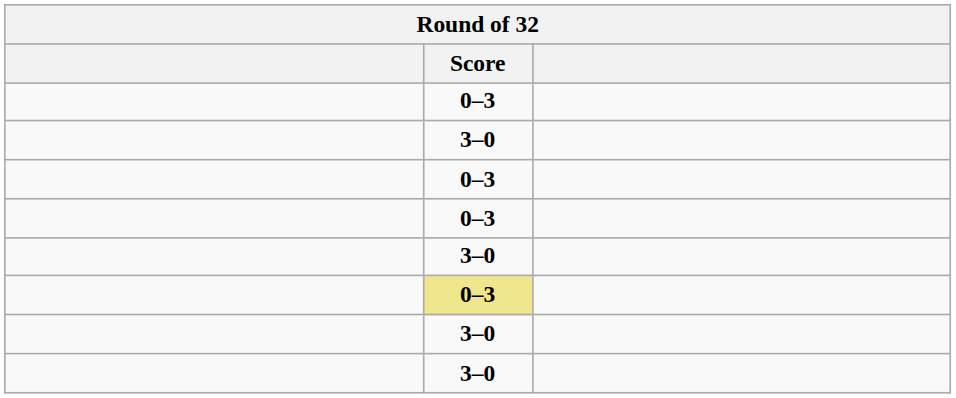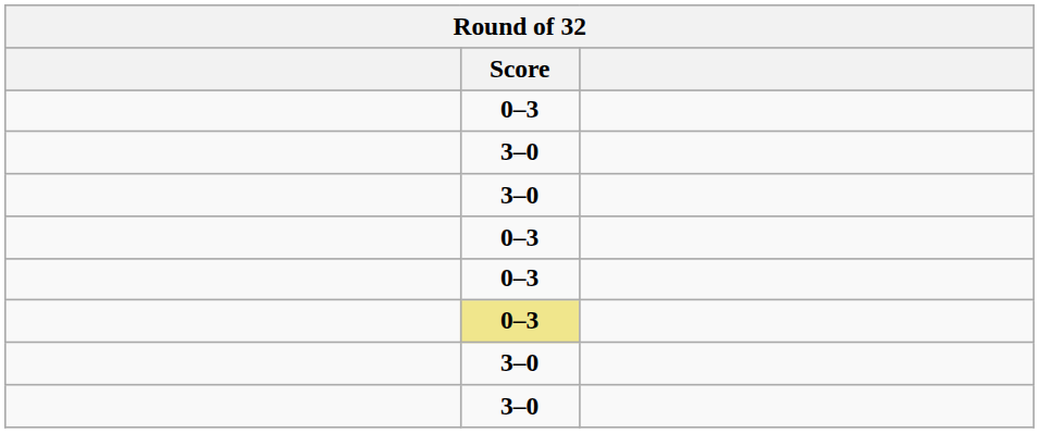row 5 | Score: 0–3 -> 3–0
row 7 | Score: 3–0 -> 0–3
